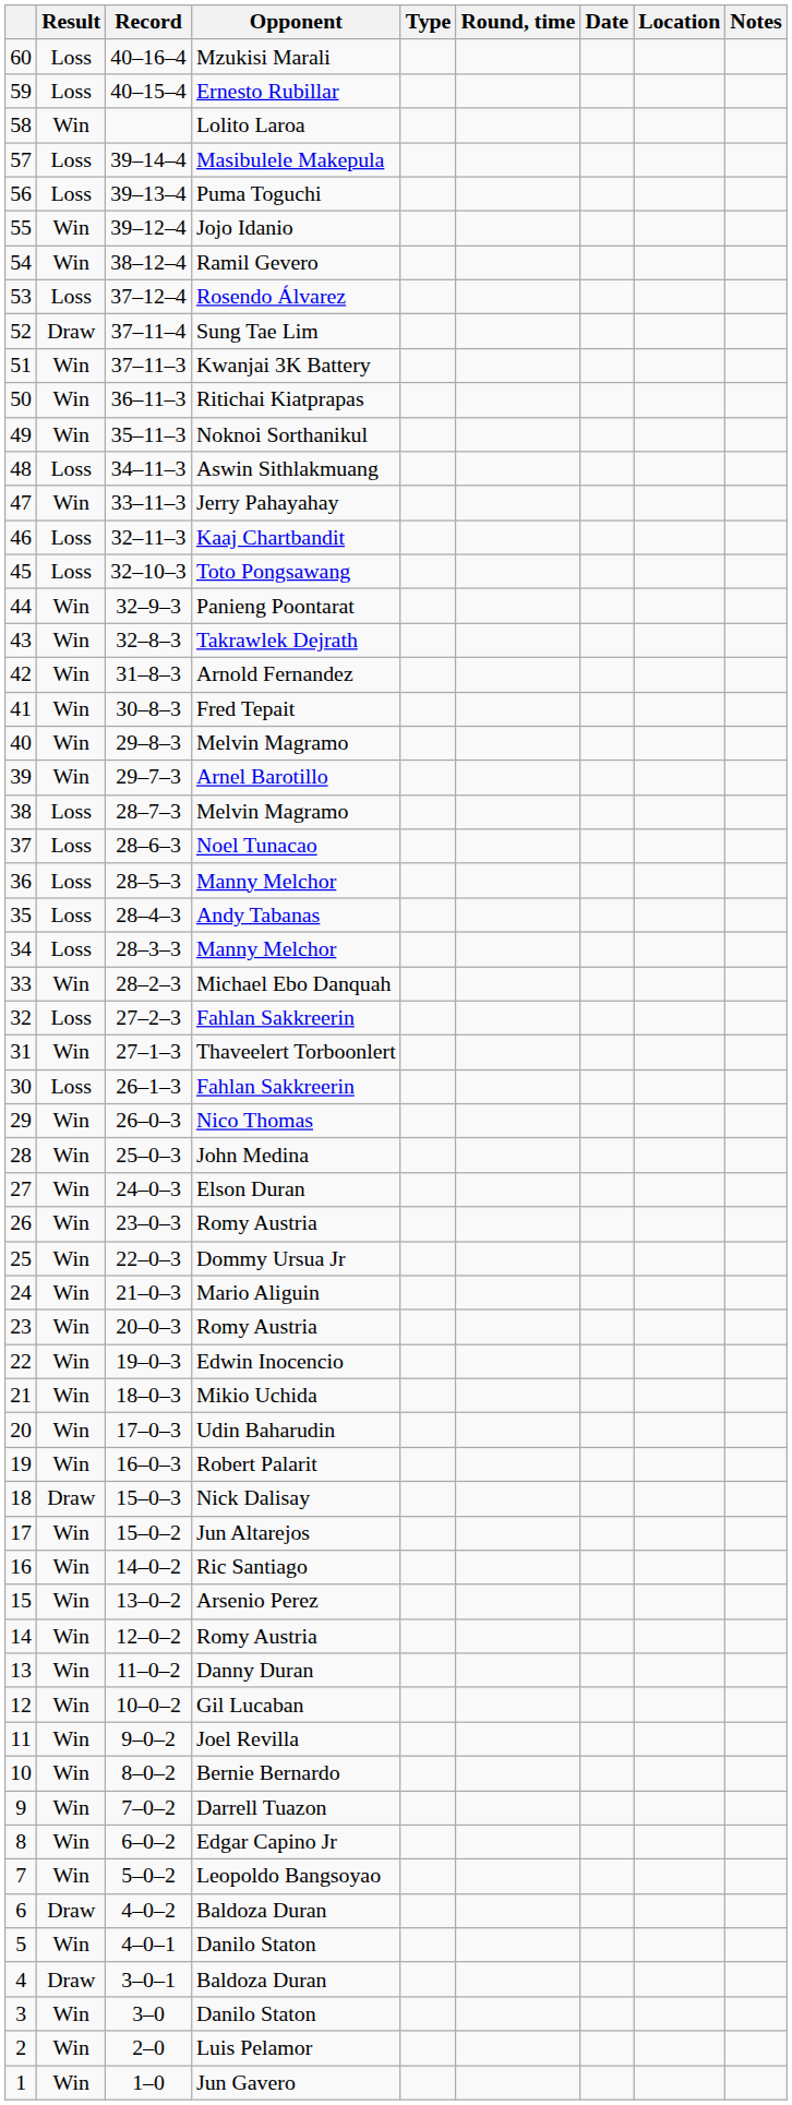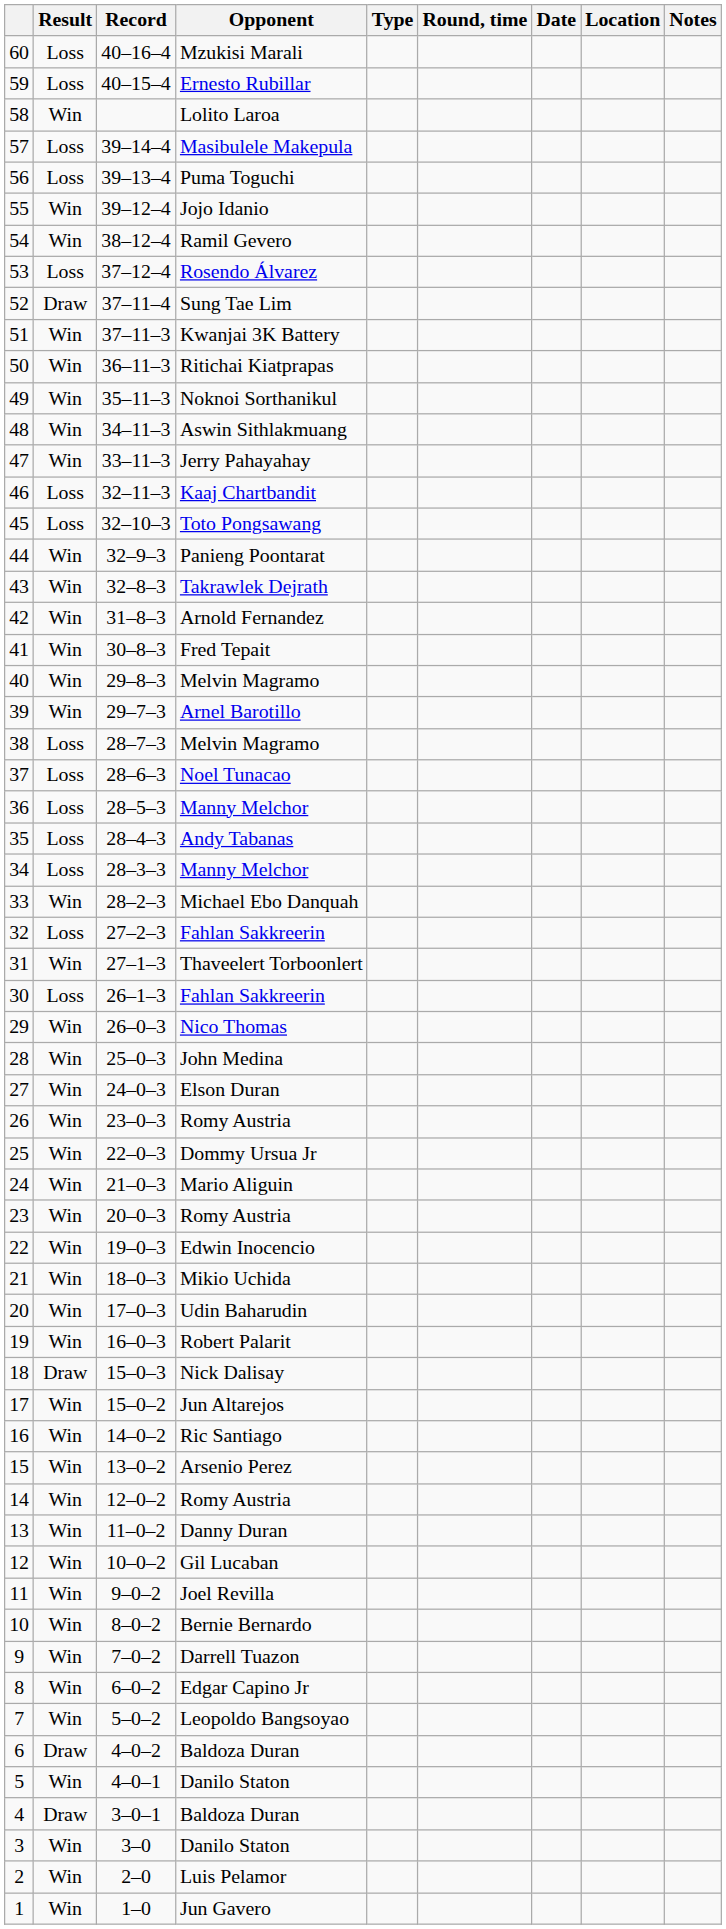48 | Result: Loss -> Win
